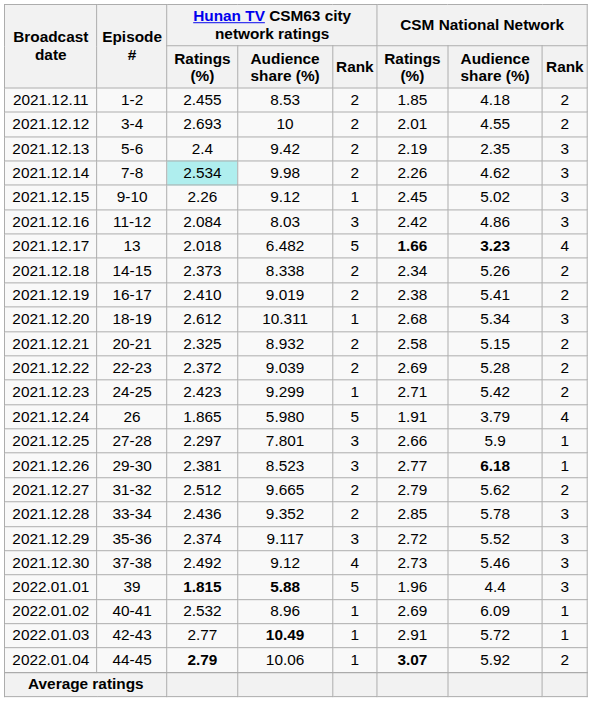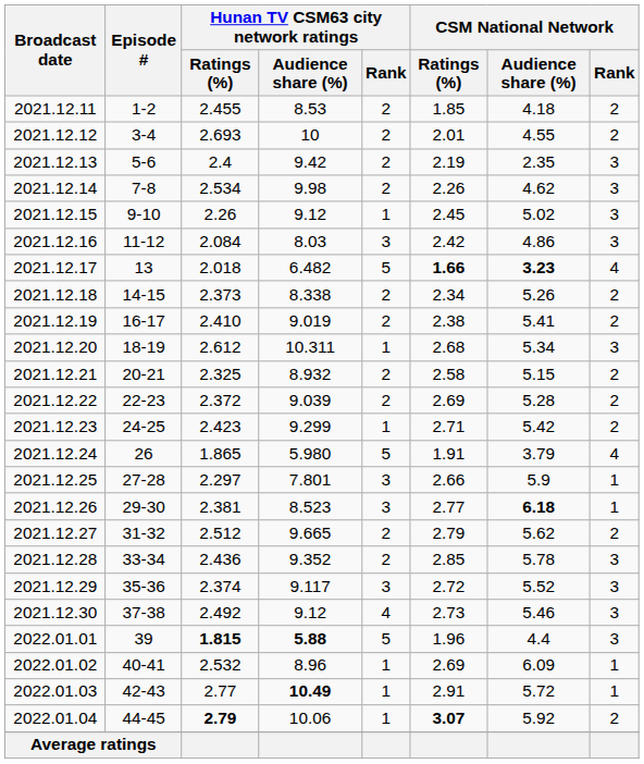2021.12.14 | Hunan TV CSM63 city network ratings / Ratings (%): paleturquoise background -> no background
